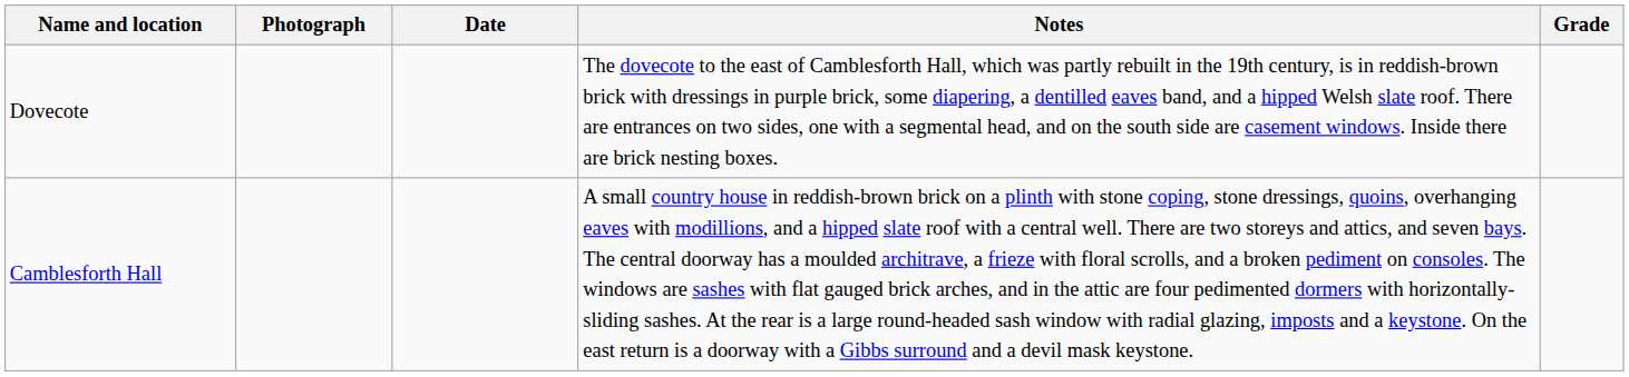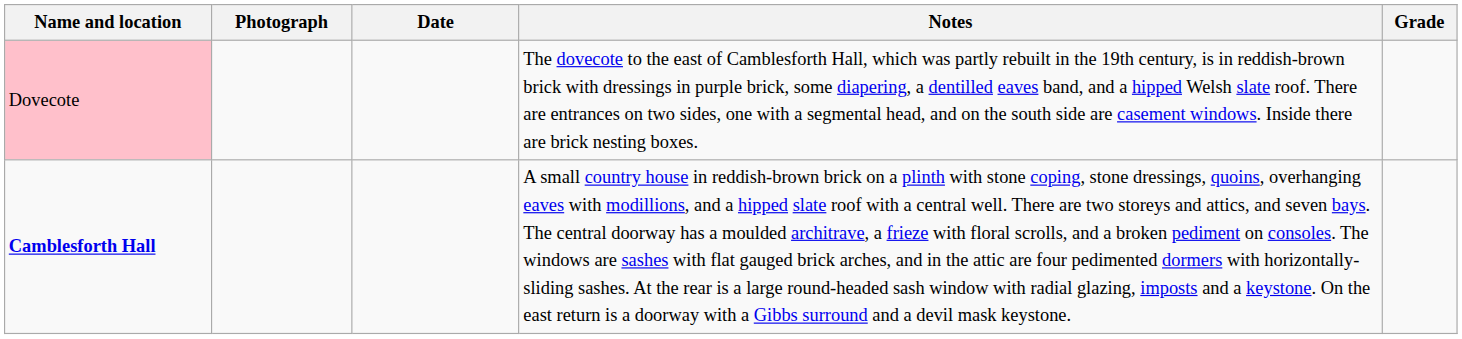Dovecote | Name and location: no background -> pink background
Camblesforth Hall | Name and location: normal -> bold
